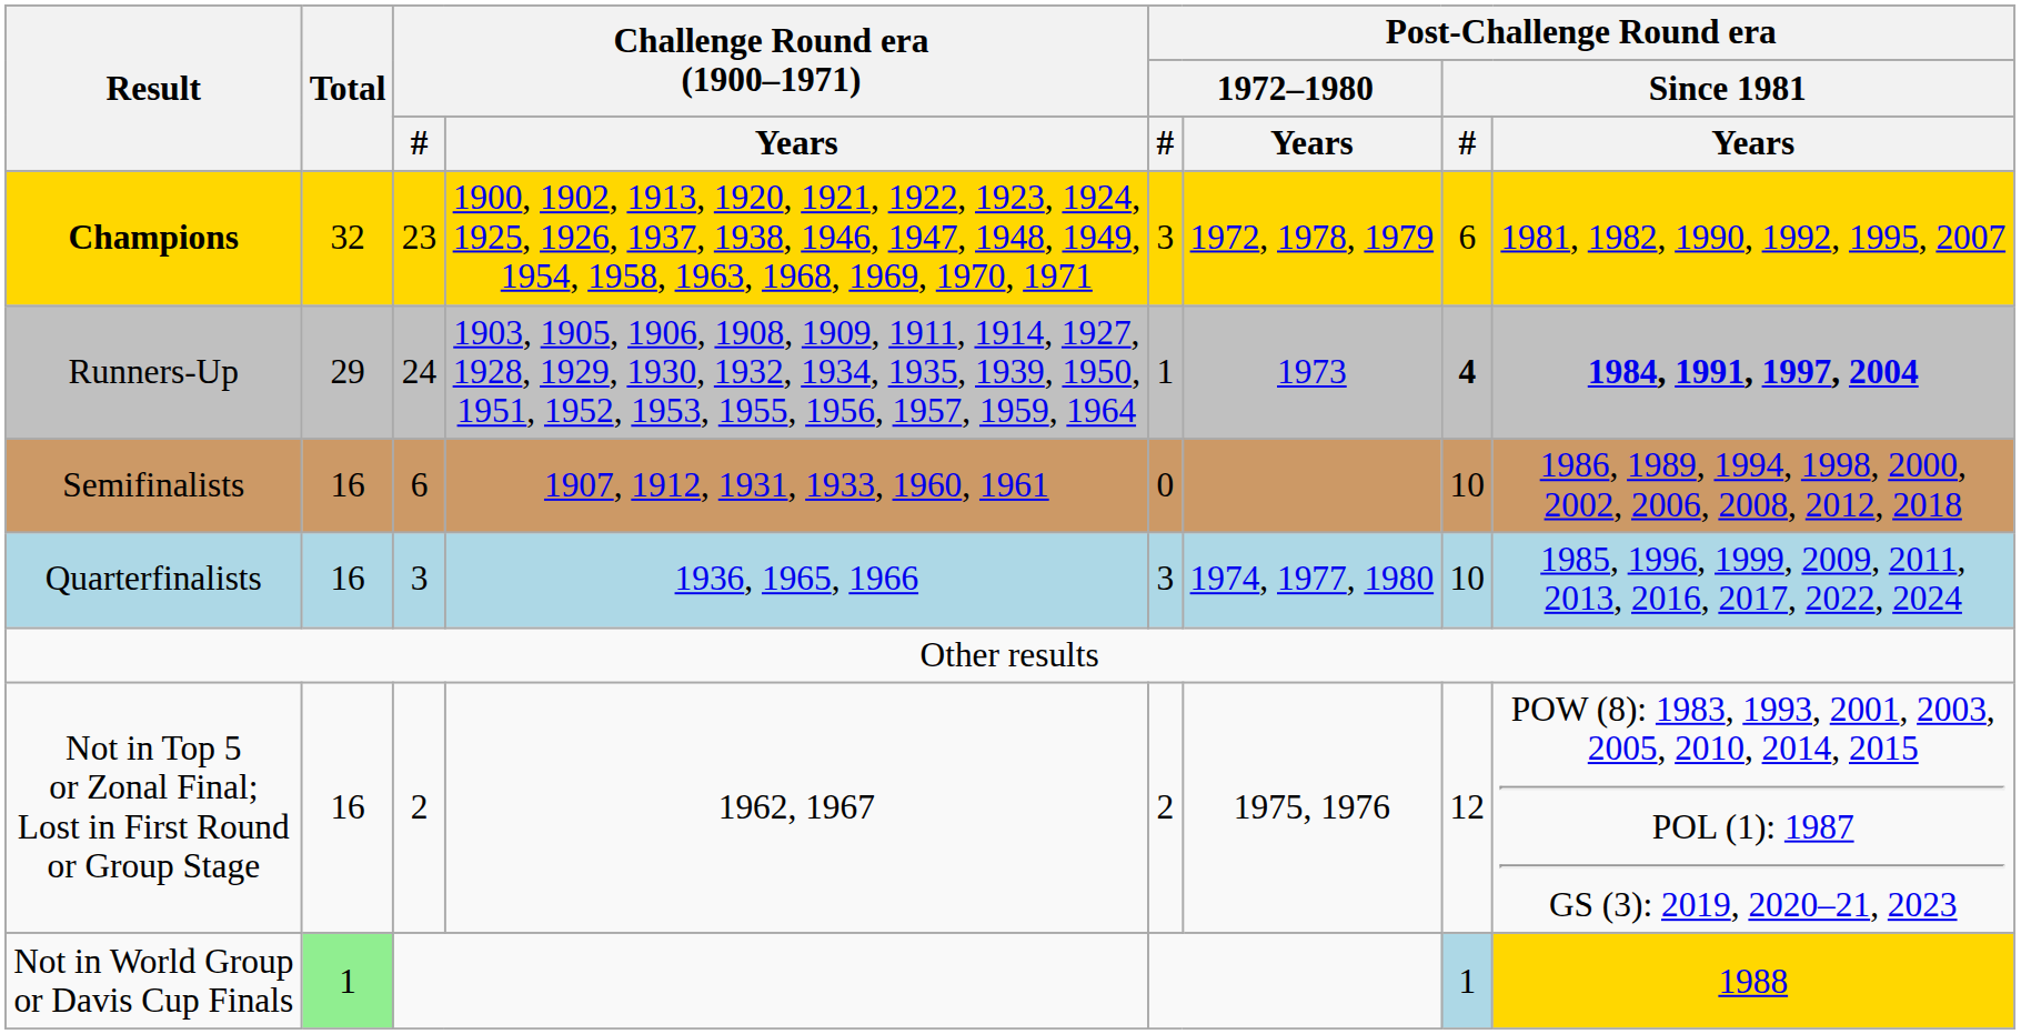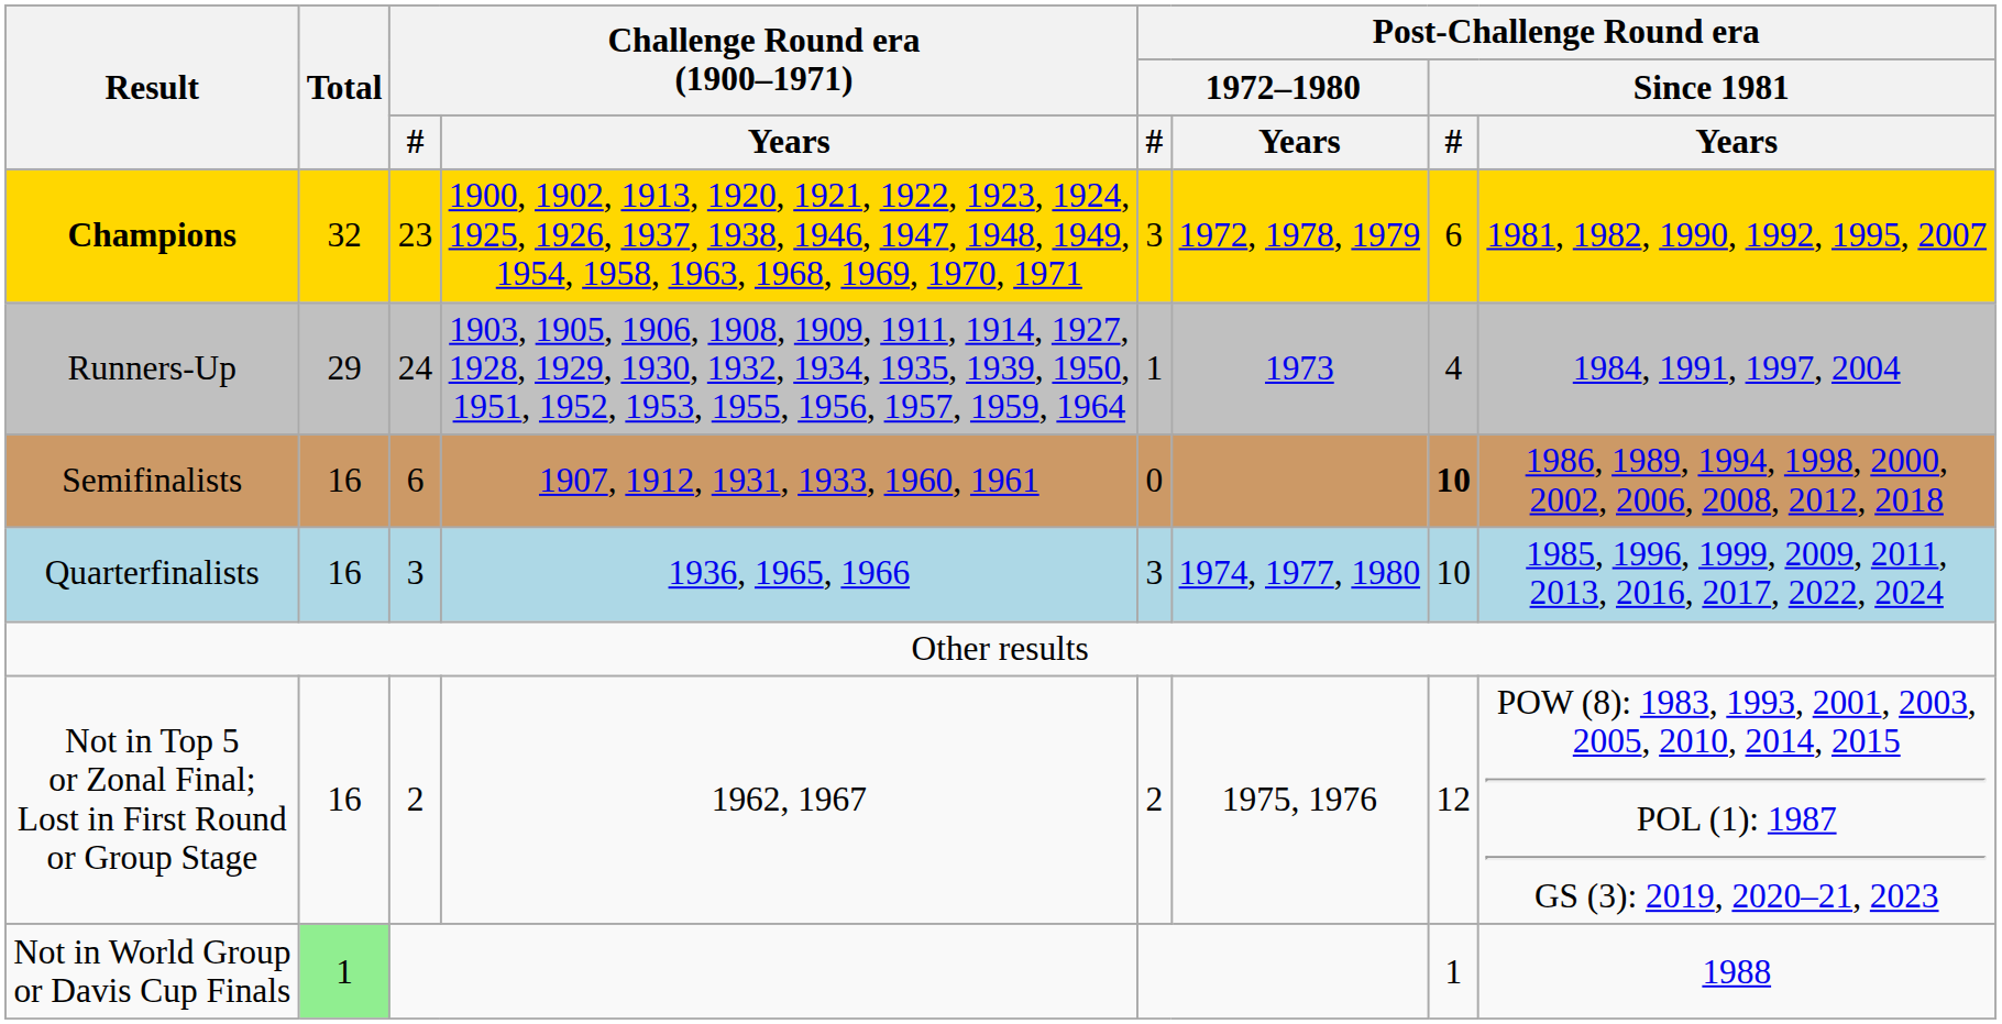Runners-Up | Post-Challenge Round era / Since 1981 / #: bold -> normal
Runners-Up | Post-Challenge Round era / Since 1981 / Years: bold -> normal
Semifinalists | Post-Challenge Round era / Since 1981 / #: normal -> bold
Not in World Group or Davis Cup Finals | Post-Challenge Round era / Since 1981 / #: lightblue background -> no background
Not in World Group or Davis Cup Finals | Post-Challenge Round era / Since 1981 / Years: gold background -> no background
